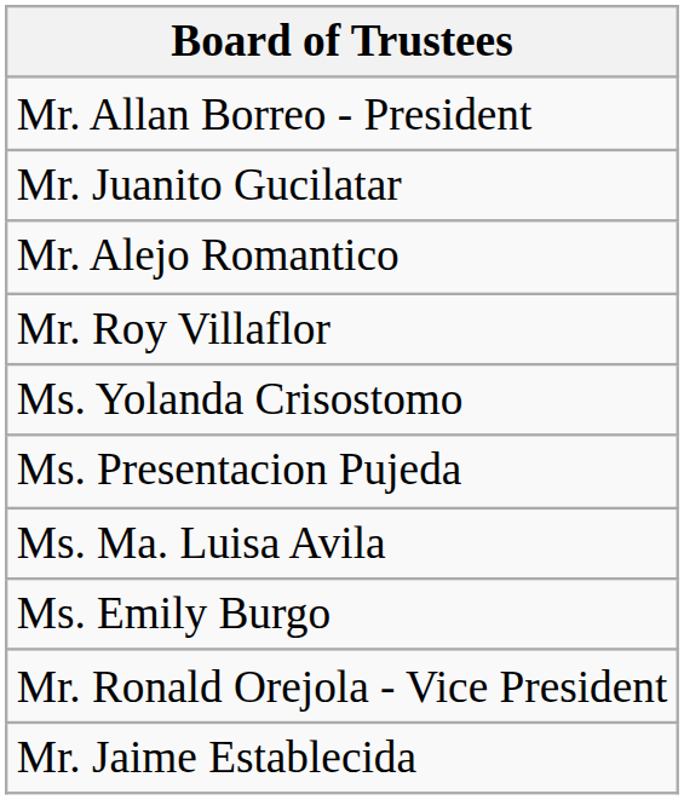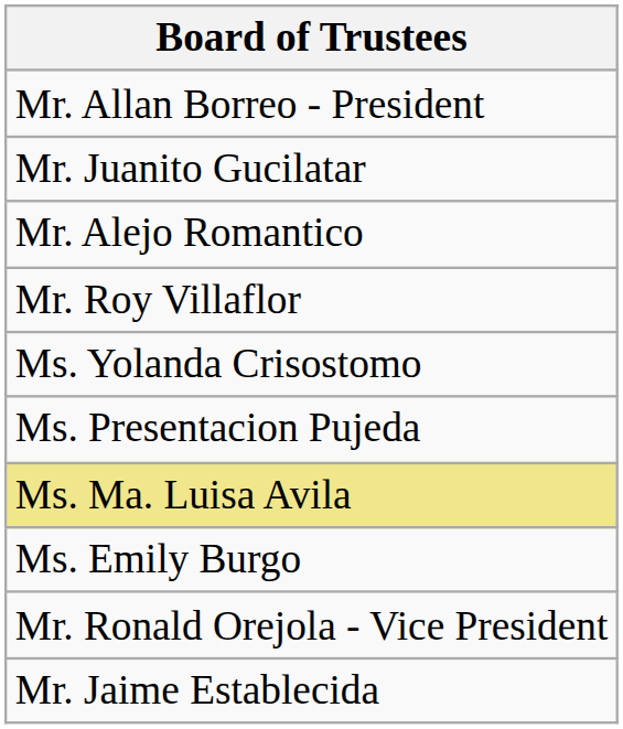row 8 | column 1: no background -> khaki background
